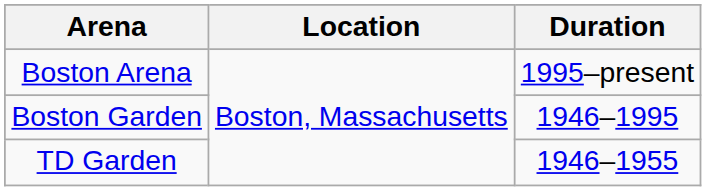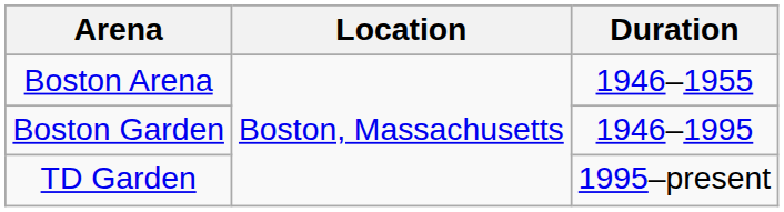Boston Arena | Duration: 1995–present -> 1946–1955
TD Garden | Duration: 1946–1955 -> 1995–present
